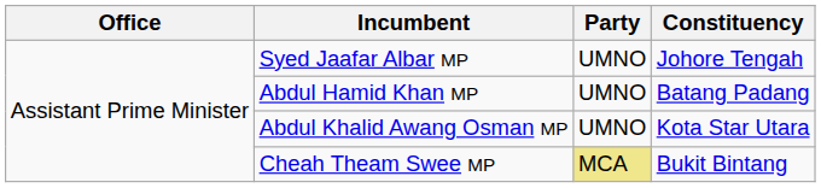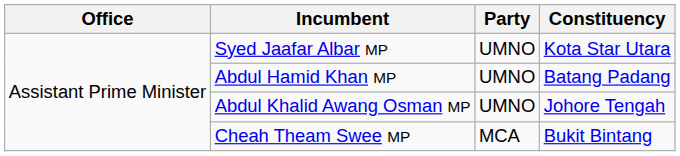Syed Jaafar Albar MP | Constituency: Johore Tengah -> Kota Star Utara
Abdul Khalid Awang Osman MP | Constituency: Kota Star Utara -> Johore Tengah
Cheah Theam Swee MP | Party: khaki background -> no background
